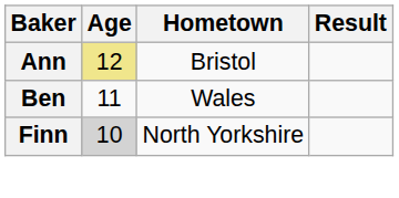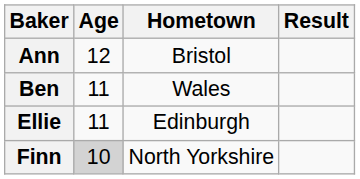Ann | Age: khaki background -> no background
+ row: Ellie | 11 | Edinburgh
